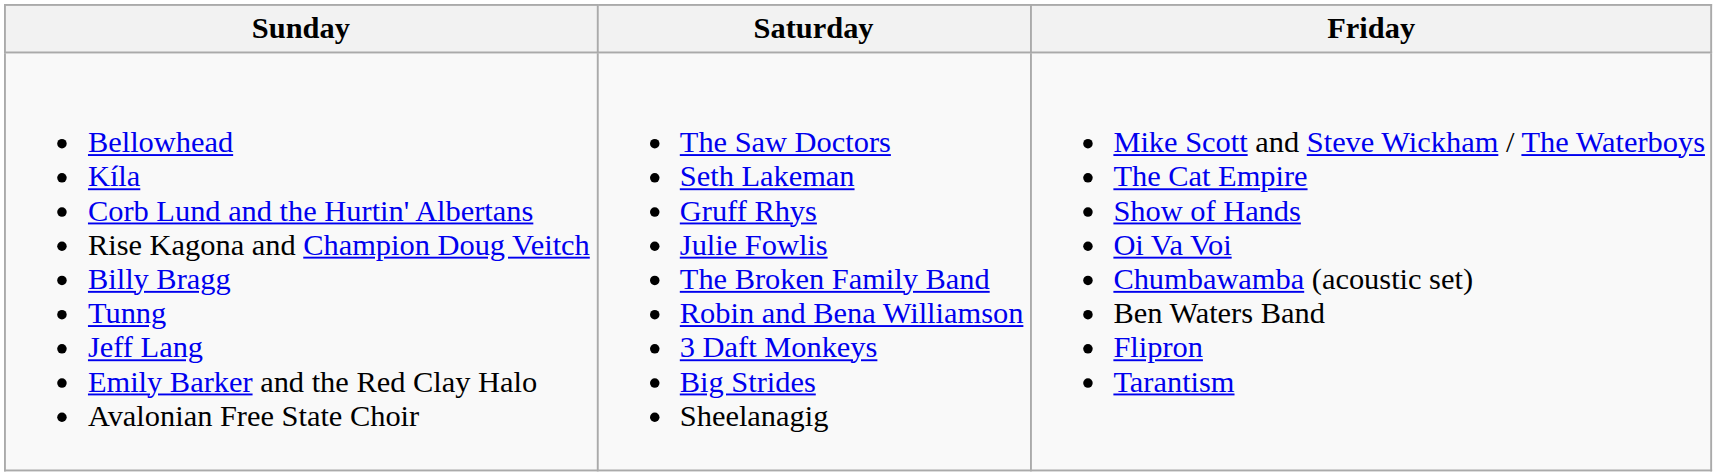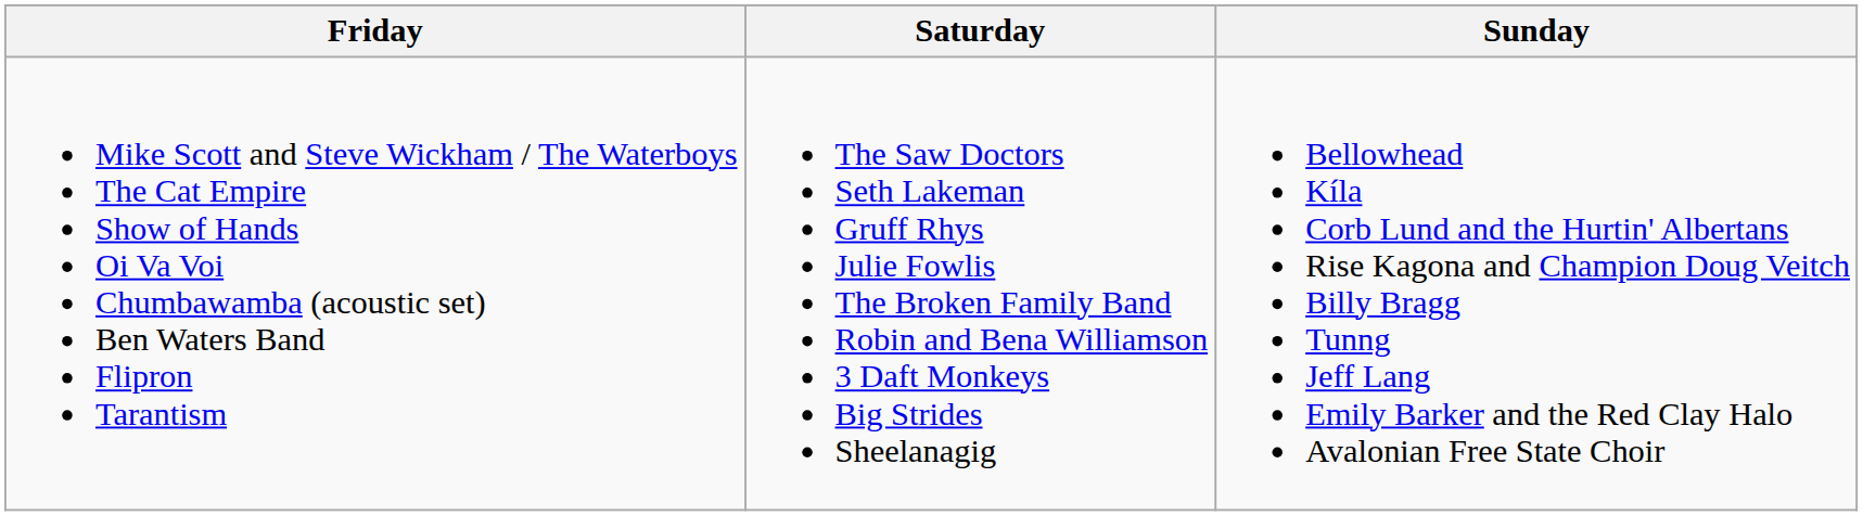columns swapped: Friday <-> Sunday
